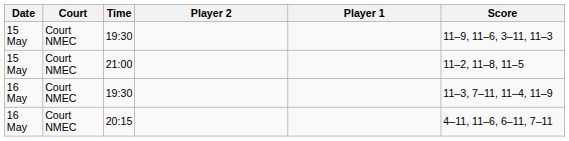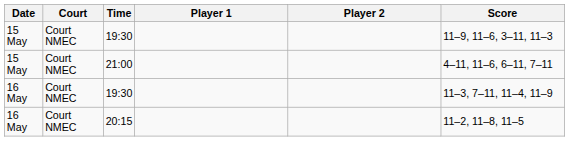columns swapped: Player 1 <-> Player 2
21:00 | Score: 11–2, 11–8, 11–5 -> 4–11, 11–6, 6–11, 7–11
20:15 | Score: 4–11, 11–6, 6–11, 7–11 -> 11–2, 11–8, 11–5
